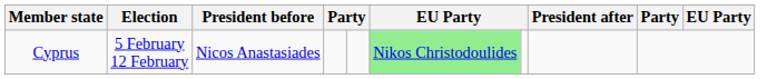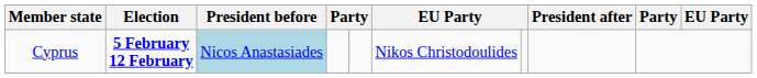Cyprus | Election: normal -> bold
Cyprus | President before: no background -> lightblue background
Cyprus | column 6: lightgreen background -> no background
